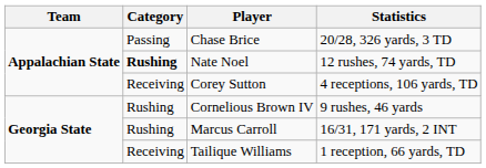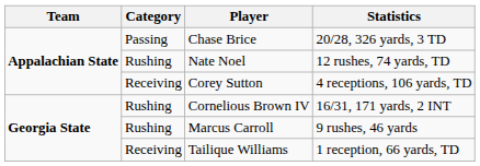Nate Noel | Category: bold -> normal
Cornelious Brown IV | Statistics: 9 rushes, 46 yards -> 16/31, 171 yards, 2 INT
Marcus Carroll | Statistics: 16/31, 171 yards, 2 INT -> 9 rushes, 46 yards
